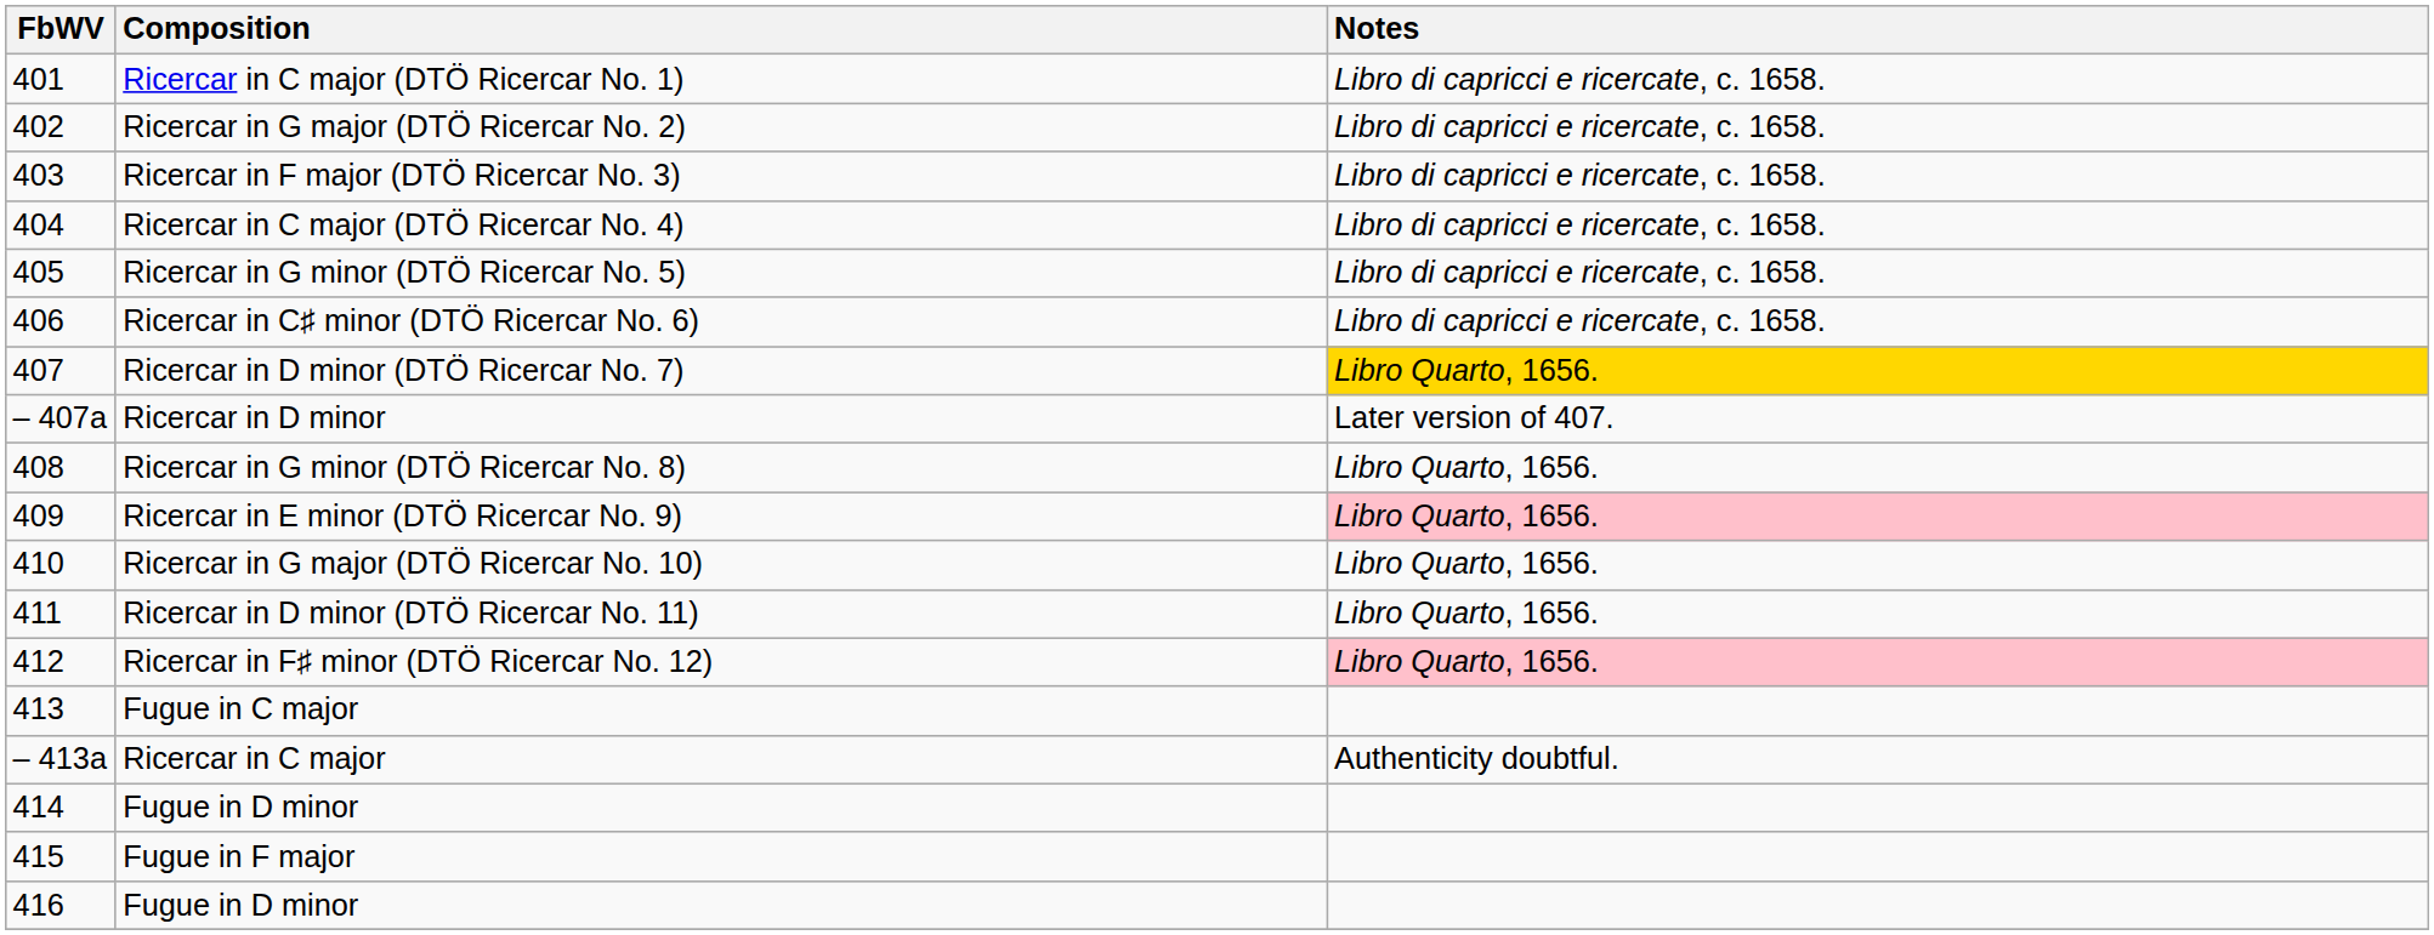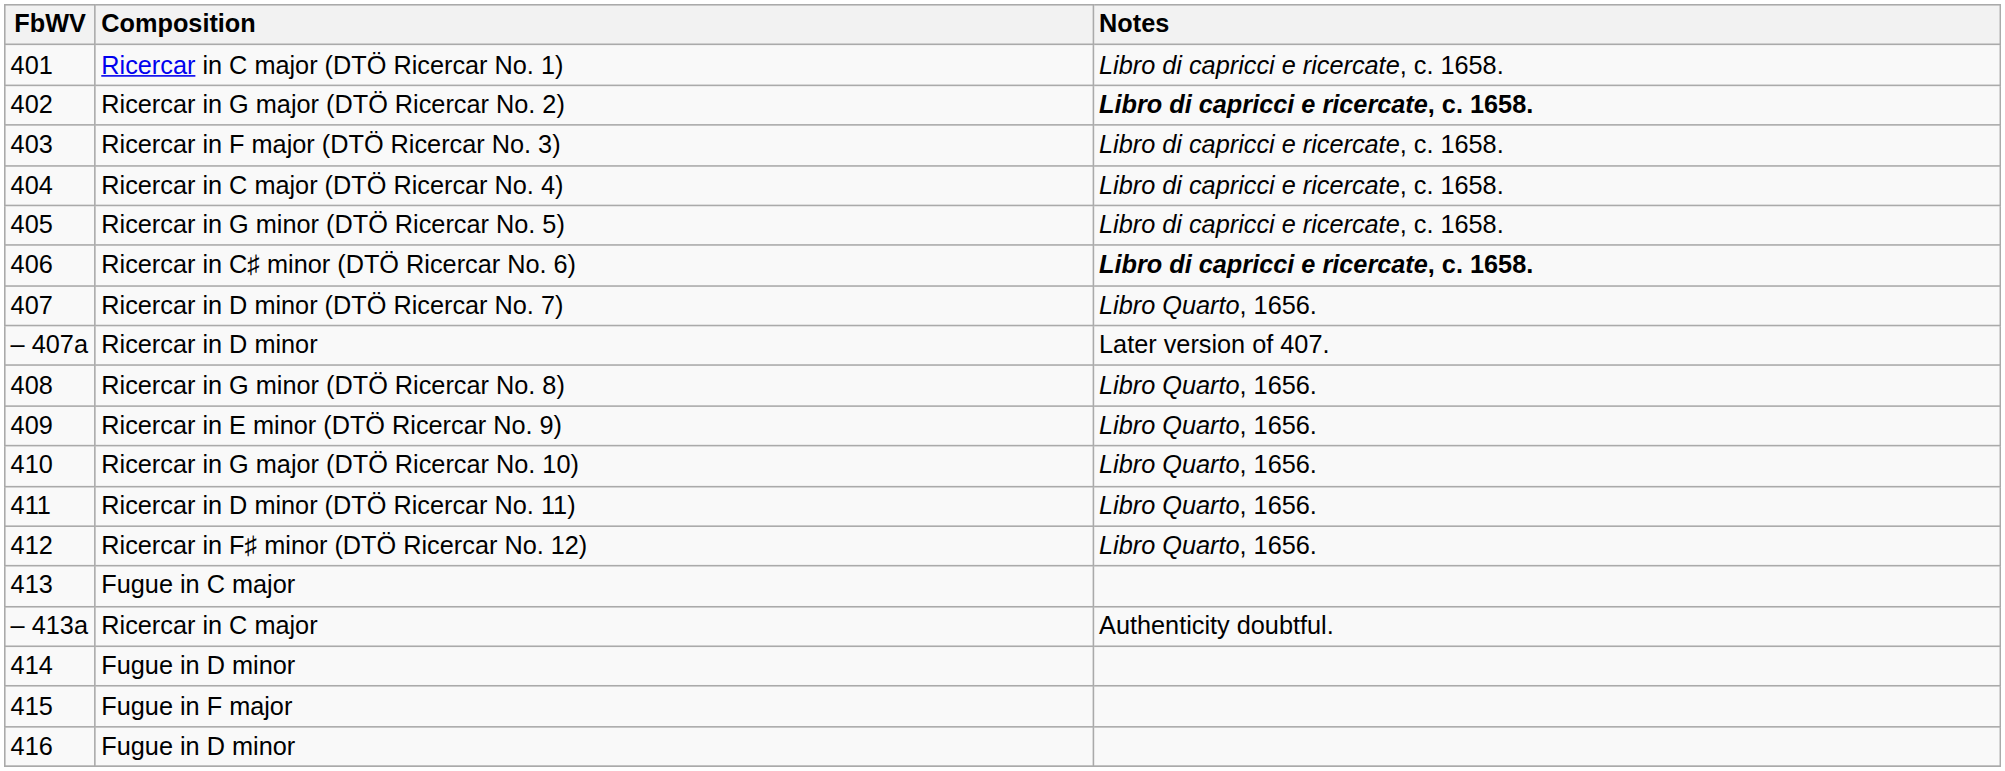Ricercar in G major (DTÖ Ricercar No. 2) | Notes: normal -> bold
Ricercar in C♯ minor (DTÖ Ricercar No. 6) | Notes: normal -> bold
Ricercar in D minor (DTÖ Ricercar No. 7) | Notes: gold background -> no background
Ricercar in E minor (DTÖ Ricercar No. 9) | Notes: pink background -> no background
Ricercar in F♯ minor (DTÖ Ricercar No. 12) | Notes: pink background -> no background
